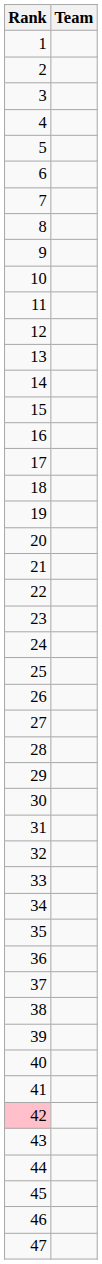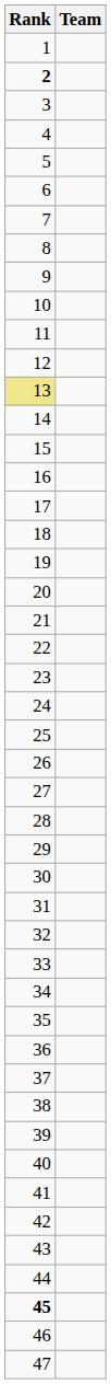2 | Rank: normal -> bold
13 | Rank: no background -> khaki background
42 | Rank: pink background -> no background
45 | Rank: normal -> bold
